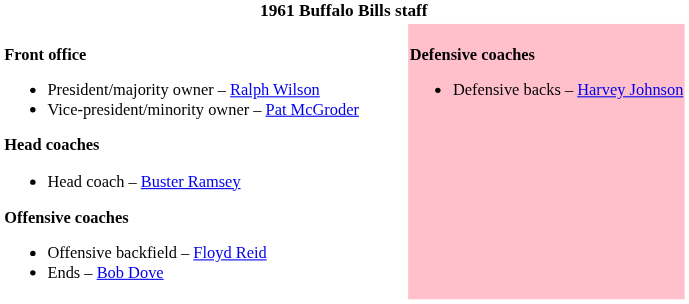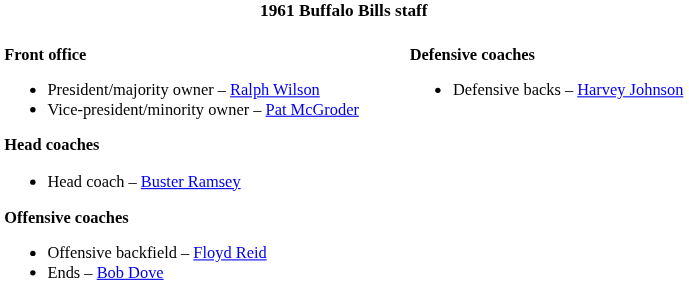row 2 | column 2: pink background -> no background
